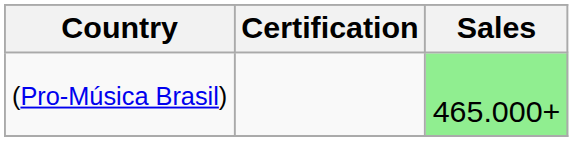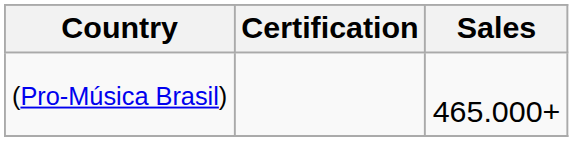(Pro-Música Brasil) | Sales: lightgreen background -> no background
